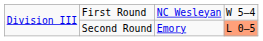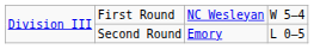Division III / Second Round | column 4: lightsalmon background -> no background
